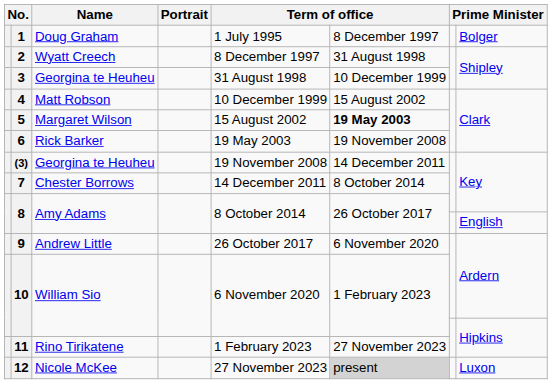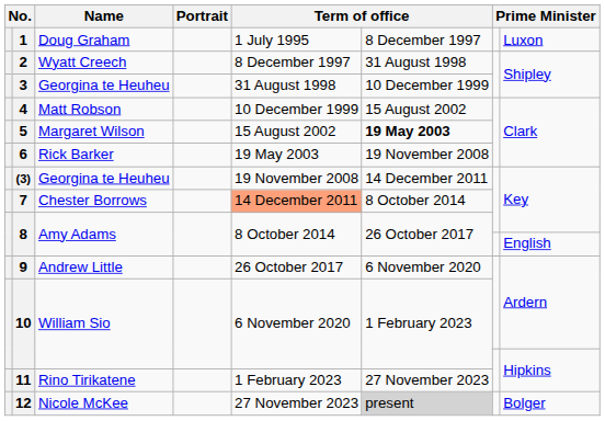1 | column 8: Bolger -> Luxon
7 | column 5: no background -> lightsalmon background
12 | column 8: Luxon -> Bolger
